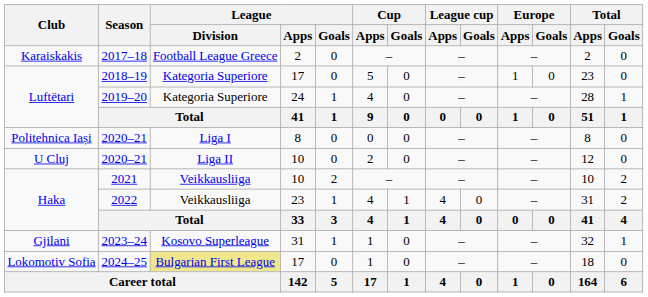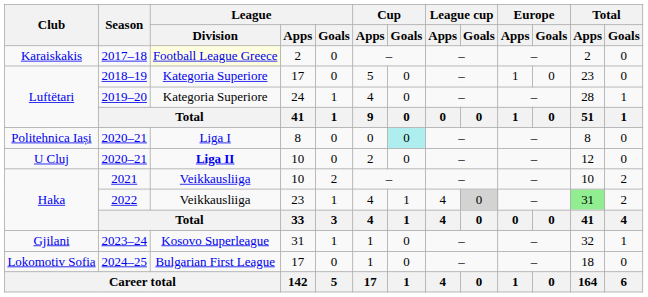2017–18 | League / Division: no background -> lightyellow background
Politehnica Iași / 2020–21 | Cup / Goals: no background -> paleturquoise background
U Cluj / 2020–21 | League / Division: normal -> bold
2022 | League cup / Goals: no background -> lightgrey background
2022 | Total / Apps: no background -> lightgreen background
2024–25 | League / Division: khaki background -> no background
